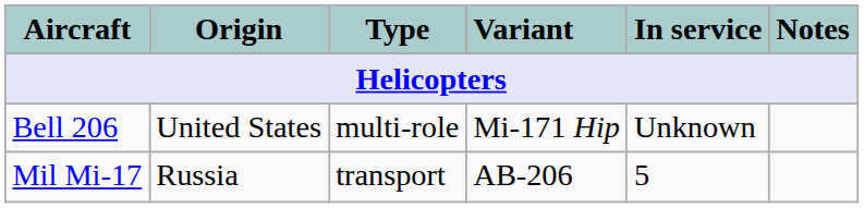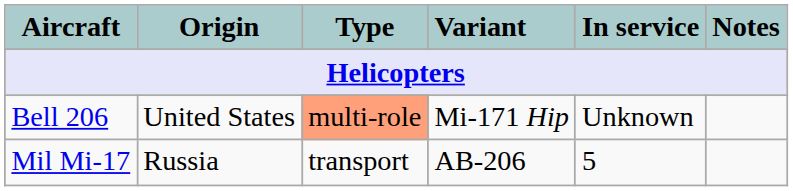Bell 206 | Type: no background -> lightsalmon background
